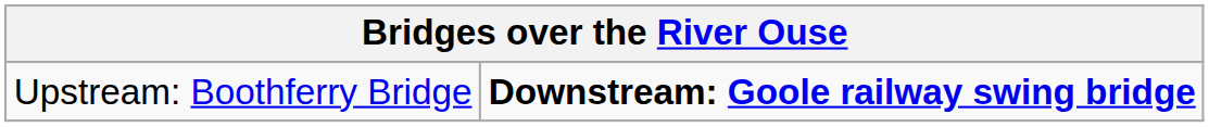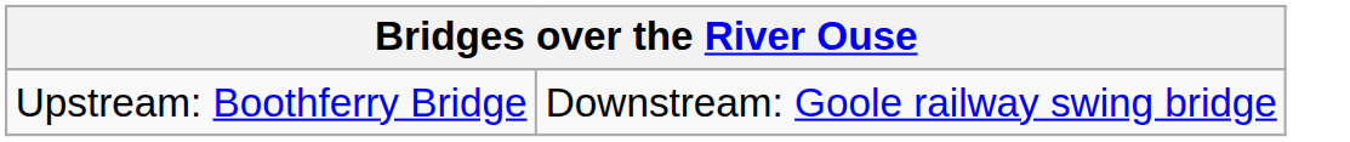Upstream: Boothferry Bridge | column 2: bold -> normal
